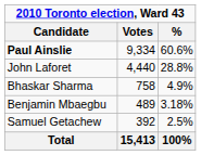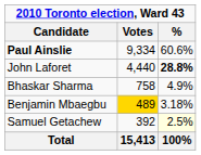John Laforet | %: normal -> bold
Benjamin Mbaegbu | Votes: no background -> gold background
Samuel Getachew | %: no background -> lightyellow background
